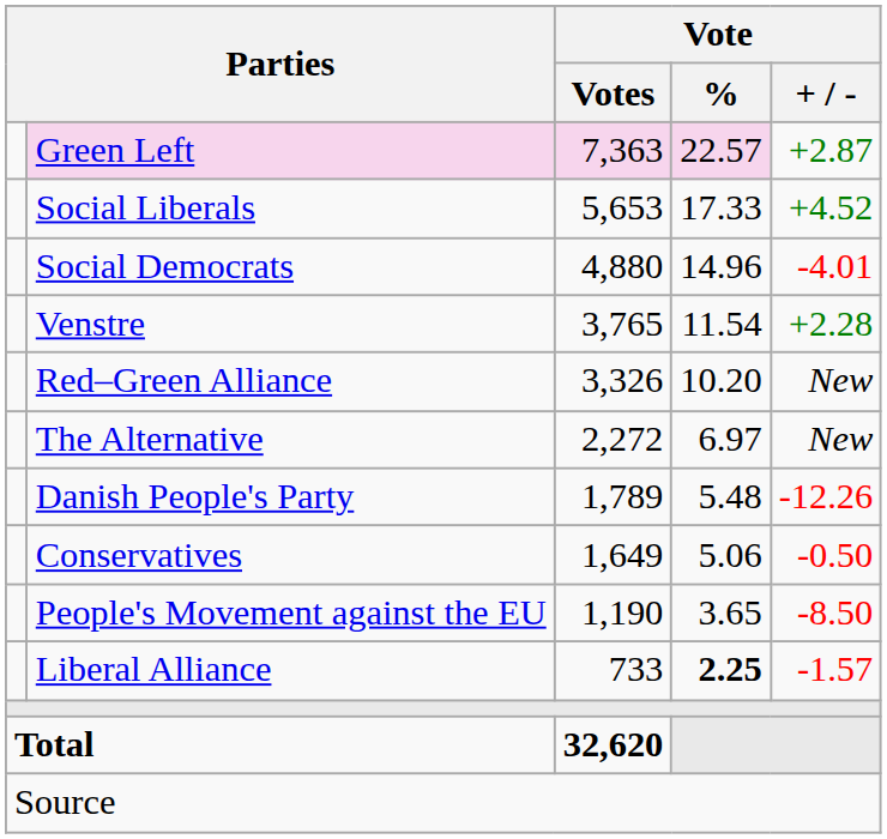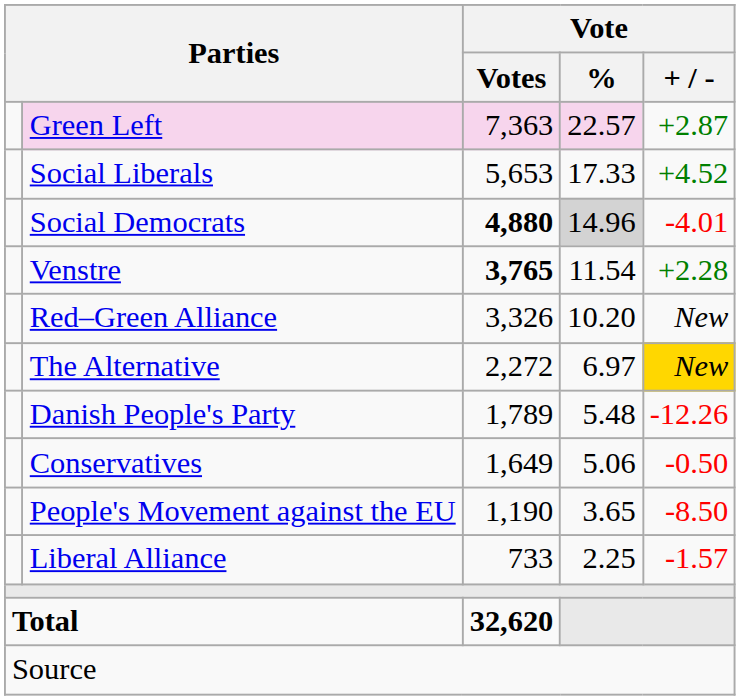Social Democrats | Vote / Votes: normal -> bold
Social Democrats | Vote / %: no background -> lightgrey background
Venstre | Vote / Votes: normal -> bold
The Alternative | Vote / + / -: no background -> gold background
Liberal Alliance | Vote / %: bold -> normal
